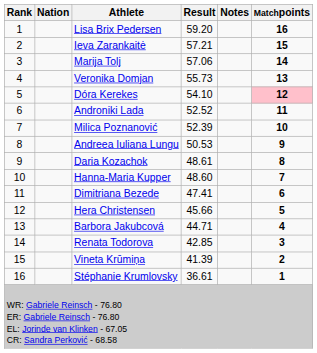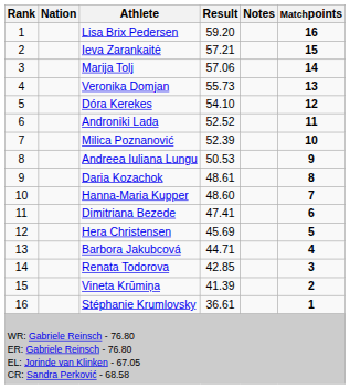Dóra Kerekes | Matchpoints: pink background -> no background
Hera Christensen | Result: 45.66 -> 45.69
